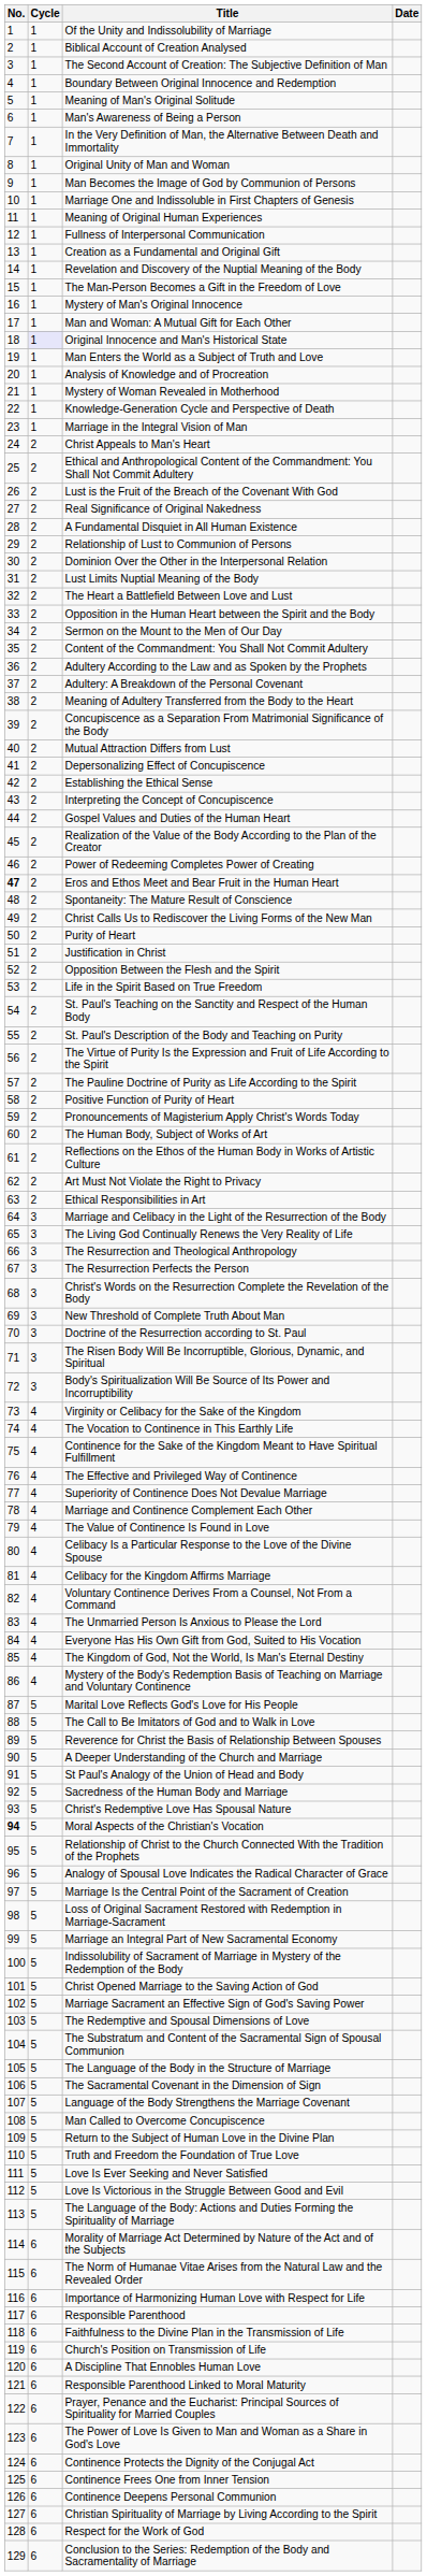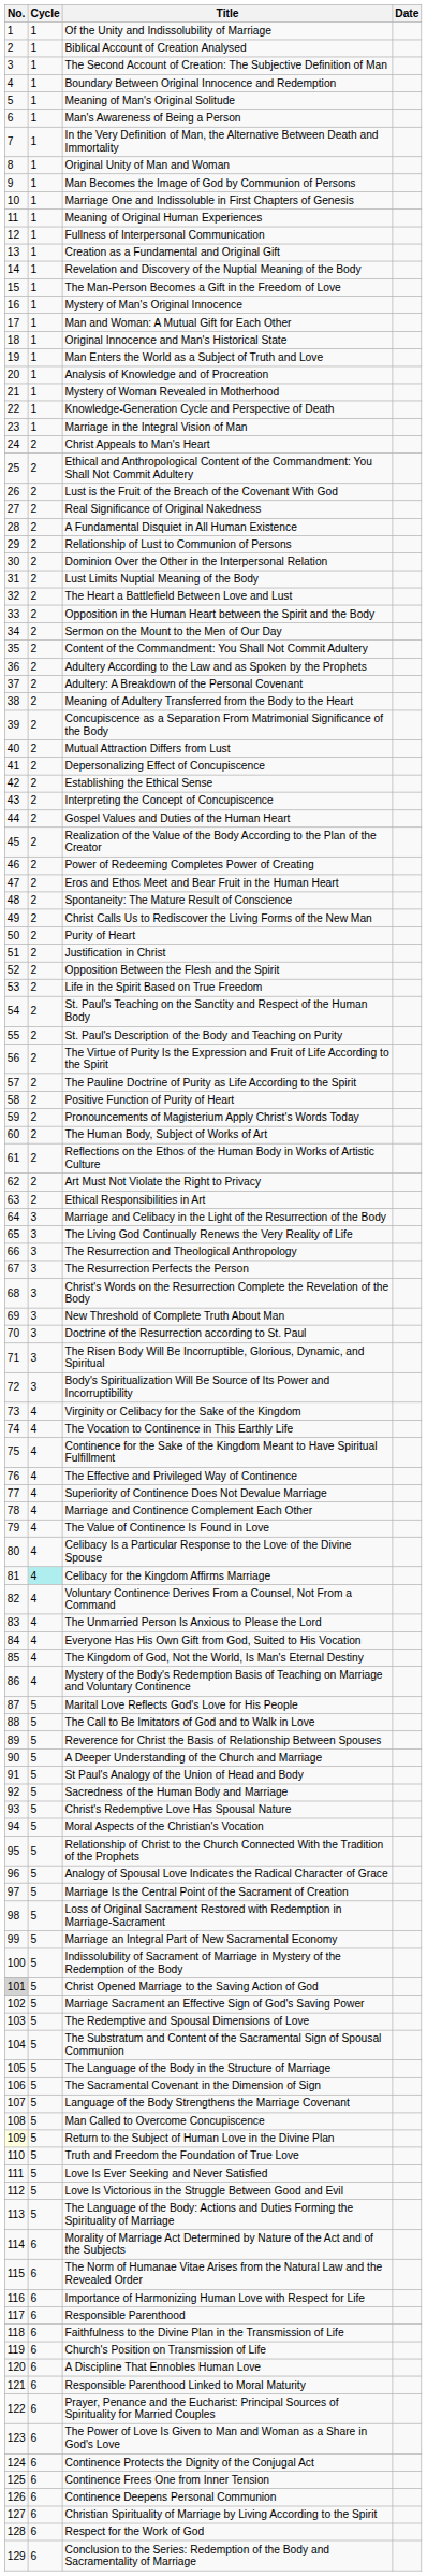Original Innocence and Man's Historical State | Cycle: lavender background -> no background
Eros and Ethos Meet and Bear Fruit in the Human Heart | No.: bold -> normal
Celibacy for the Kingdom Affirms Marriage | Cycle: no background -> paleturquoise background
Moral Aspects of the Christian's Vocation | No.: bold -> normal
Christ Opened Marriage to the Saving Action of God | No.: no background -> lightgrey background
Return to the Subject of Human Love in the Divine Plan | No.: no background -> lightyellow background
